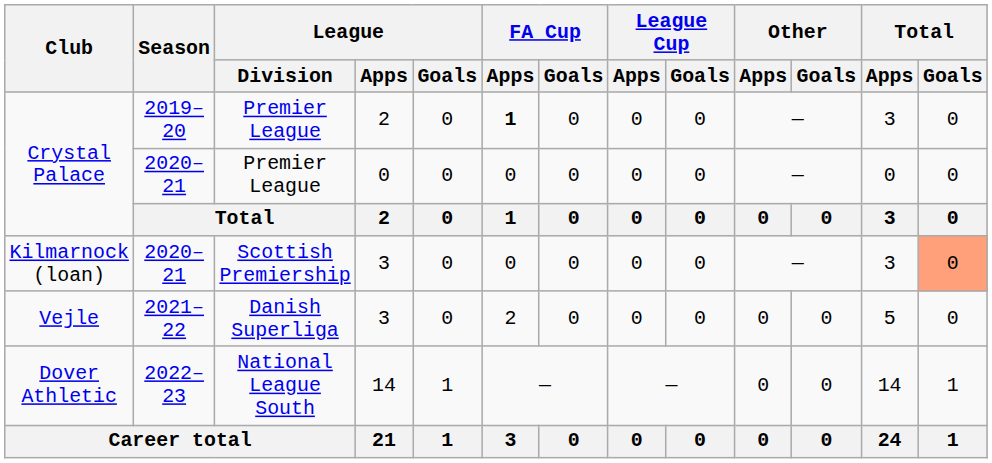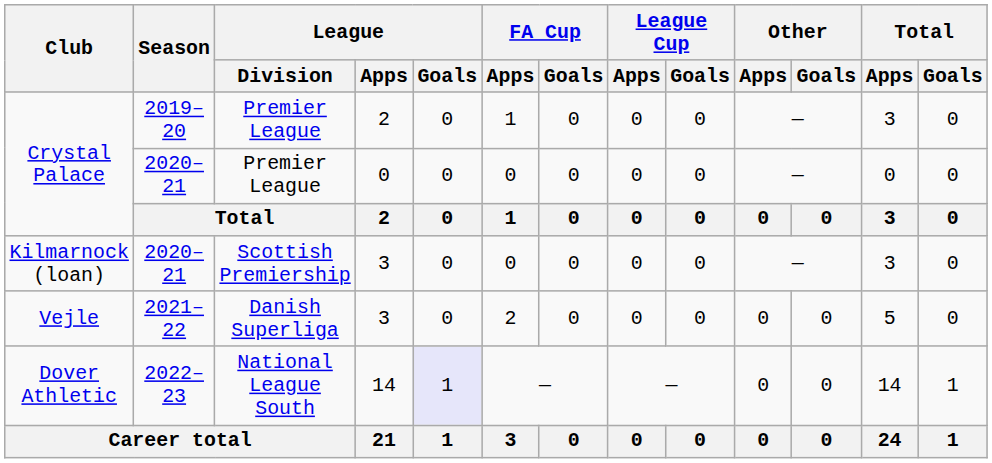Crystal Palace / 2019–20 | FA Cup / Apps: bold -> normal
Kilmarnock (loan) | Total / Goals: lightsalmon background -> no background
Dover Athletic | League / Goals: no background -> lavender background
